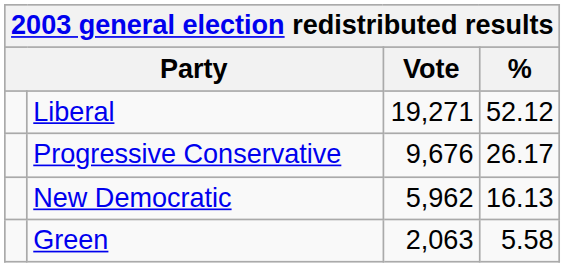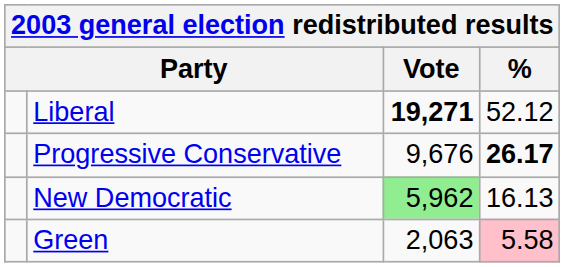Liberal | Vote: normal -> bold
Progressive Conservative | %: normal -> bold
New Democratic | Vote: no background -> lightgreen background
Green | %: no background -> pink background
